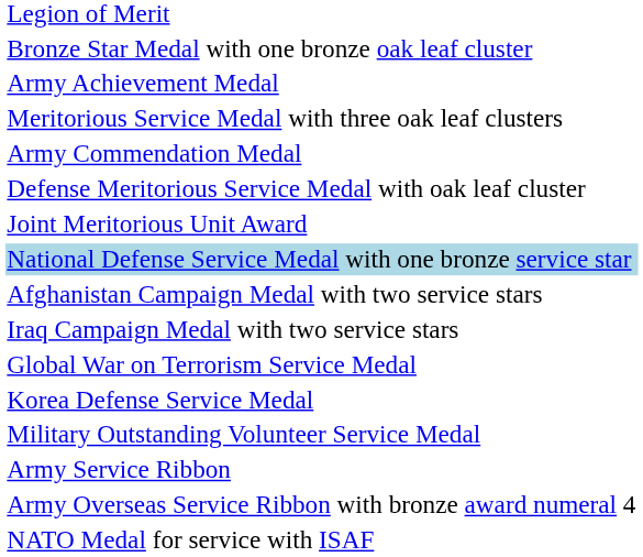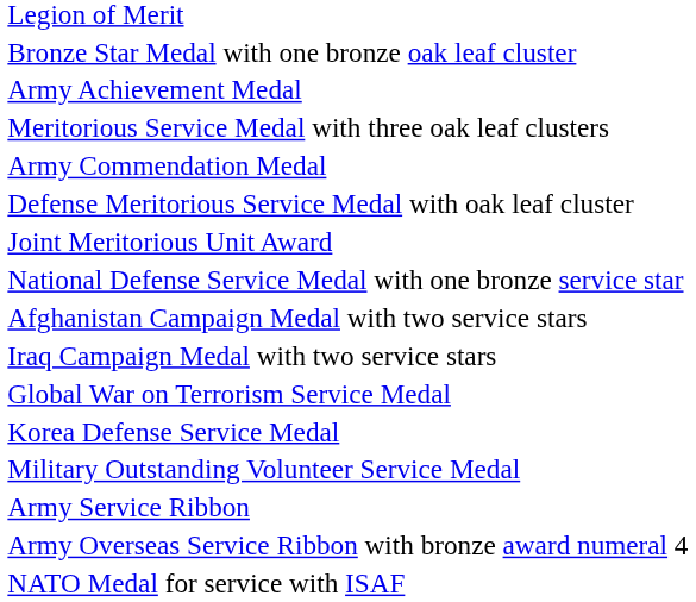row 8 | column 1: lightblue background -> no background
